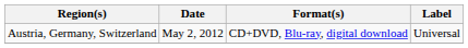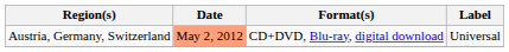Austria, Germany, Switzerland | Date: no background -> lightsalmon background
